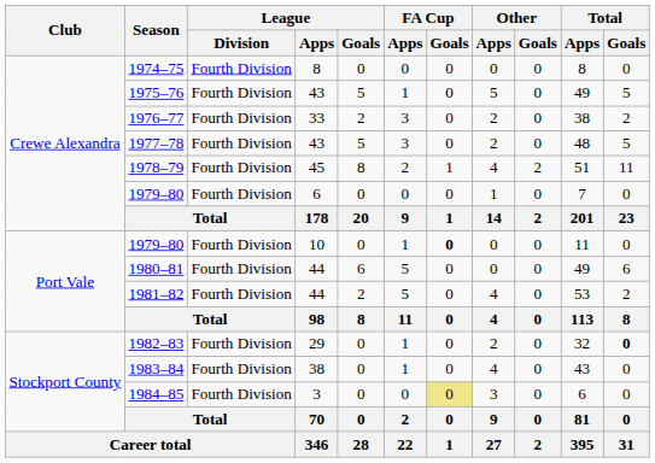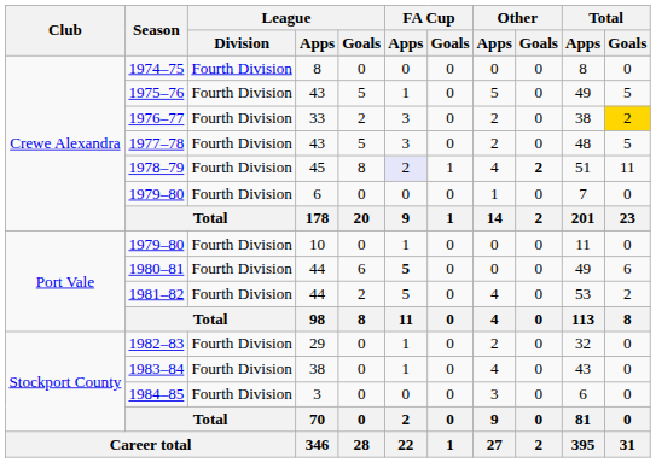1976–77 | Total / Goals: no background -> gold background
1978–79 | FA Cup / Apps: no background -> lavender background
1978–79 | Other / Goals: normal -> bold
1979–80 / 10 | FA Cup / Goals: bold -> normal
1980–81 | FA Cup / Apps: normal -> bold
1982–83 | Total / Goals: bold -> normal
1984–85 | FA Cup / Goals: khaki background -> no background
